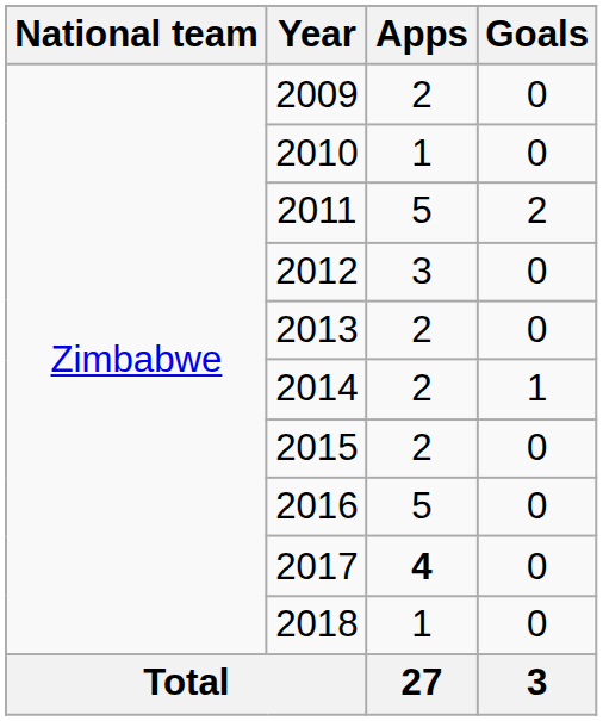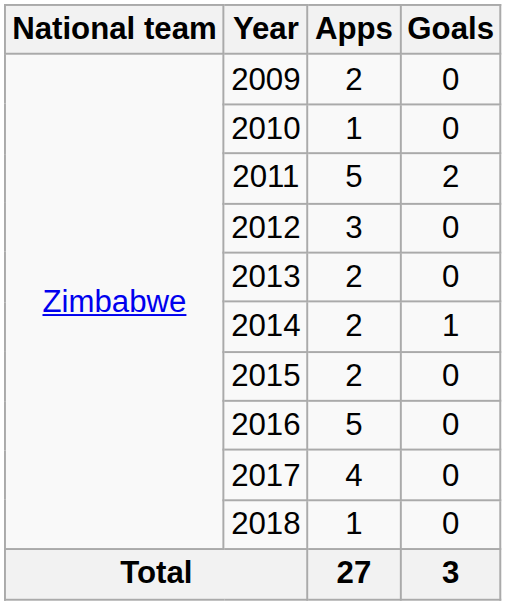2017 | Apps: bold -> normal
